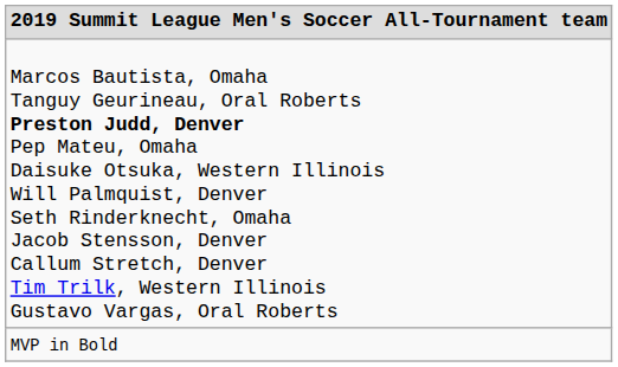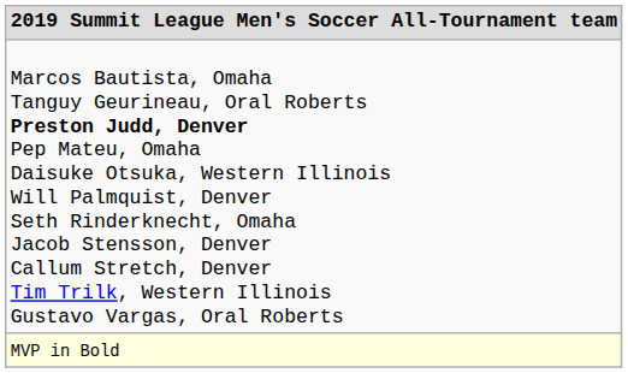MVP in Bold | column 1: no background -> lightyellow background
